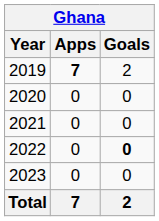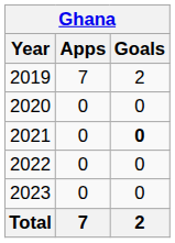2019 | Apps: bold -> normal
2021 | Goals: normal -> bold
2022 | Goals: bold -> normal
